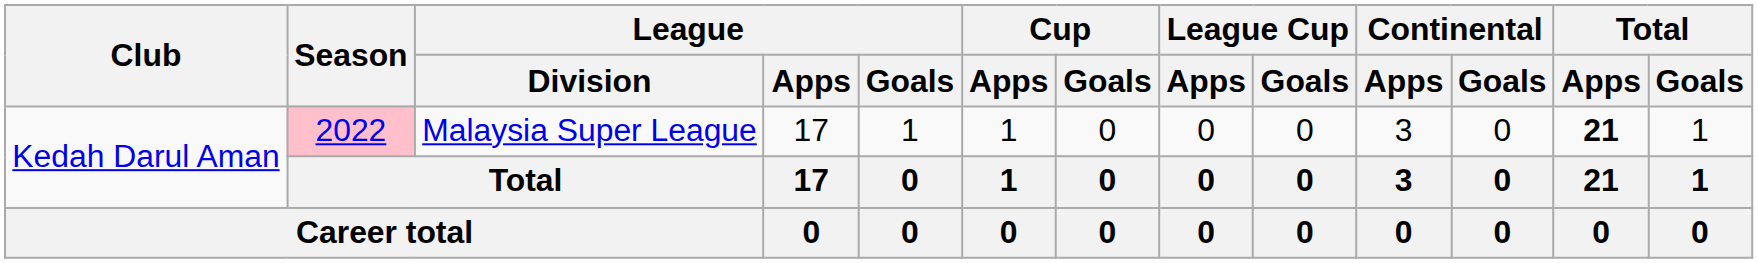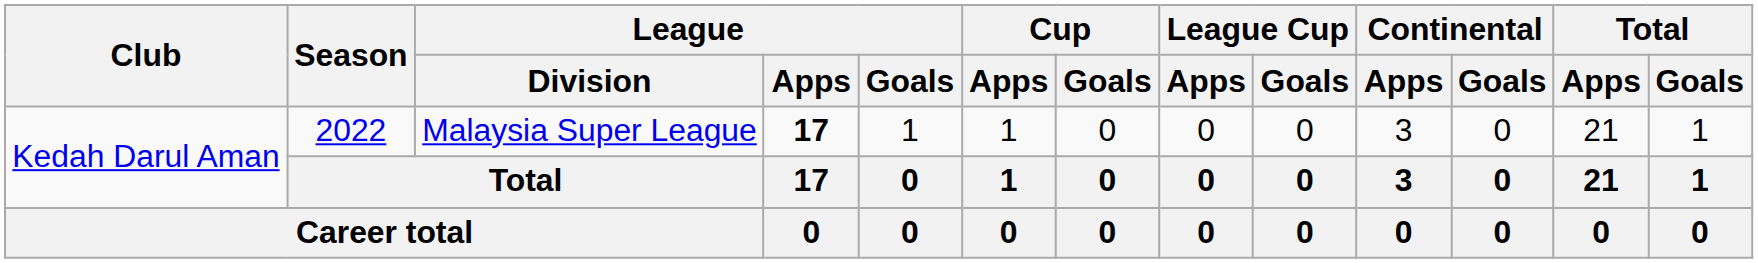Kedah Darul Aman / Malaysia Super League | Season: pink background -> no background
Kedah Darul Aman / Malaysia Super League | League / Apps: normal -> bold
Kedah Darul Aman / Malaysia Super League | Total / Apps: bold -> normal
